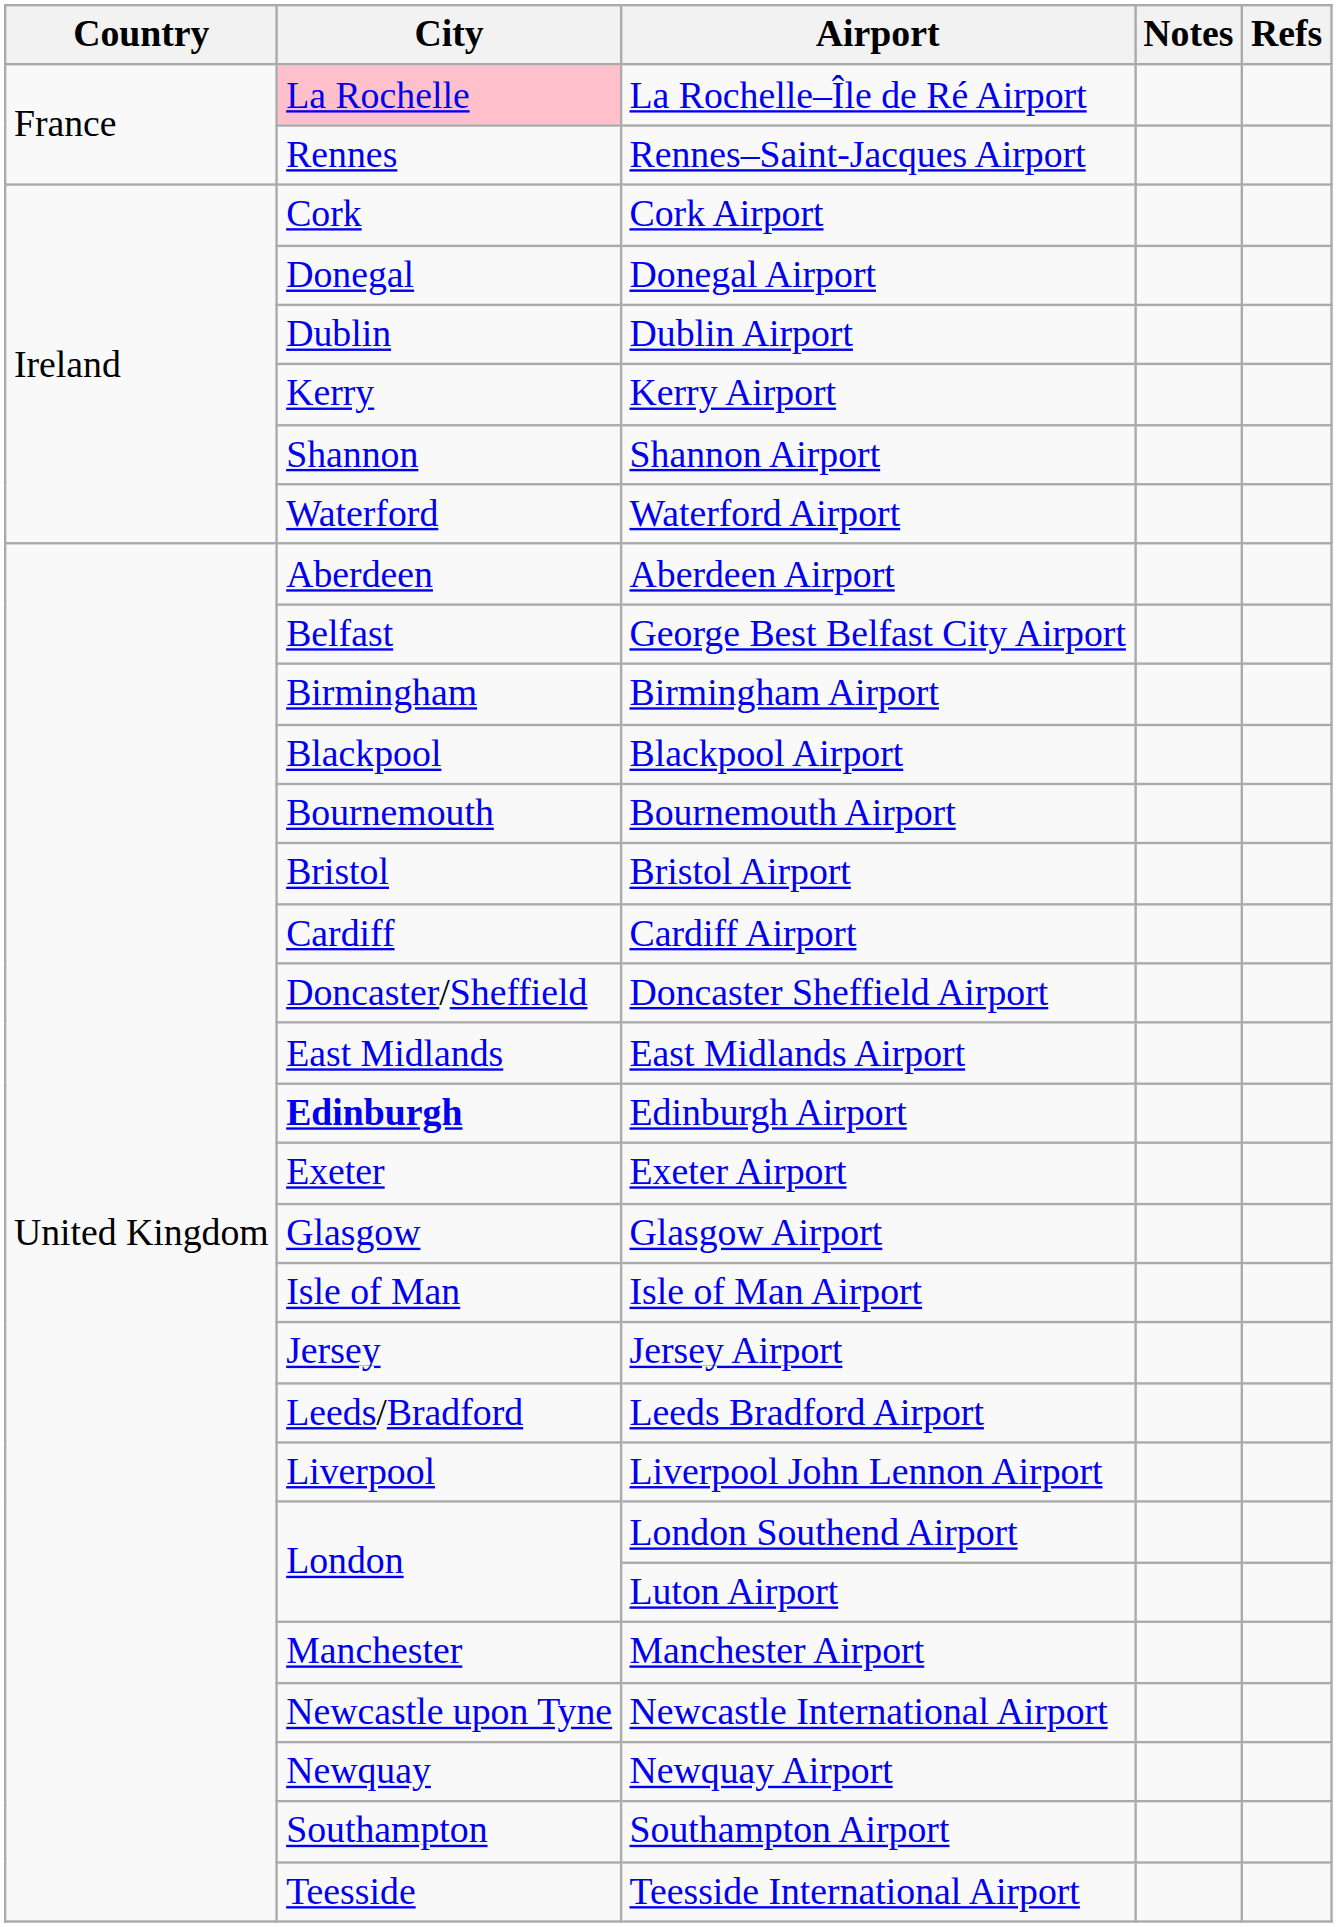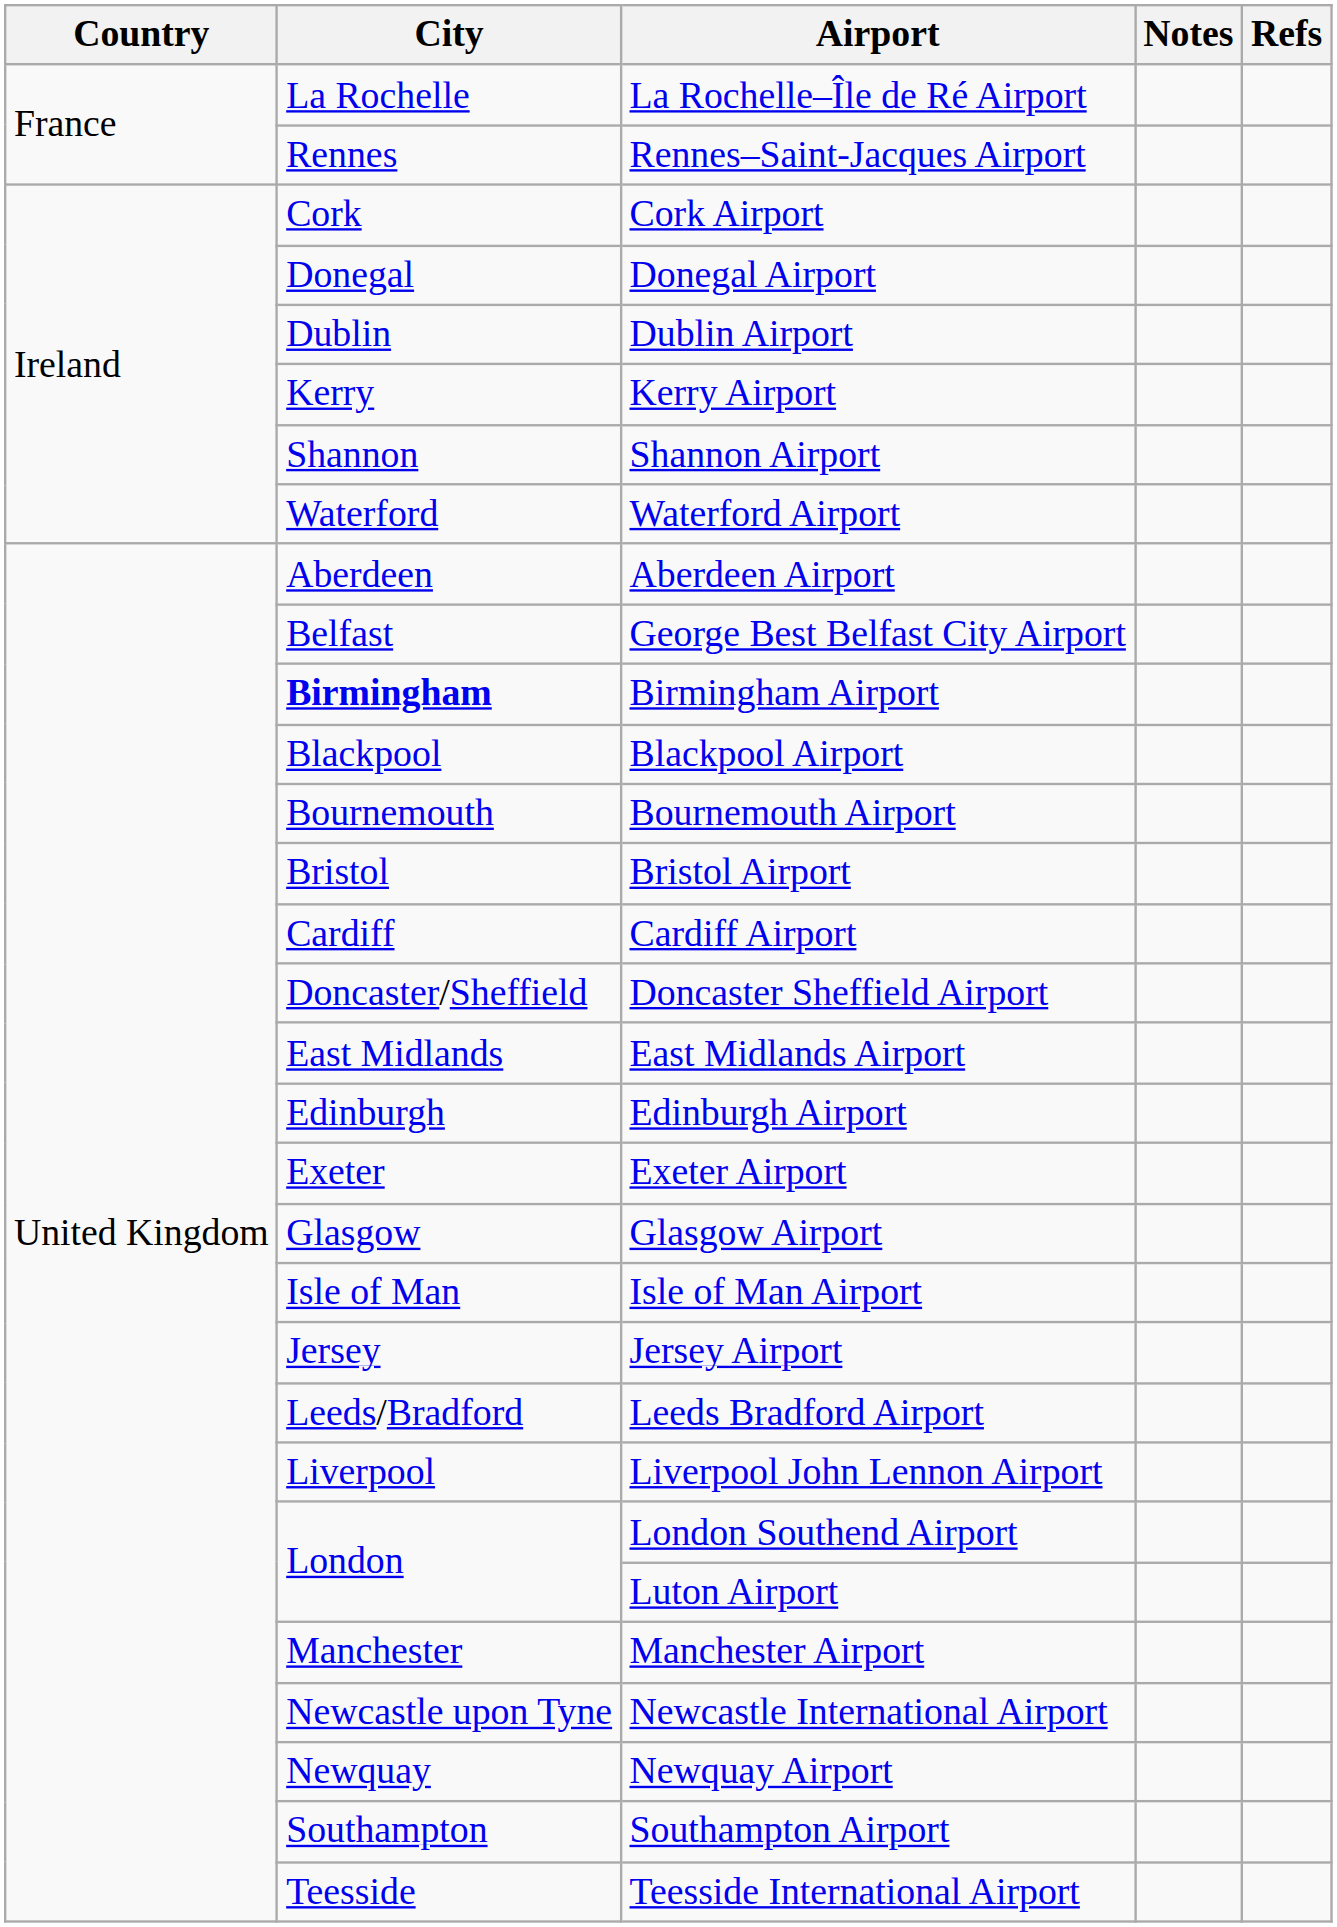La Rochelle–Île de Ré Airport | City: pink background -> no background
Birmingham Airport | City: normal -> bold
Edinburgh Airport | City: bold -> normal
